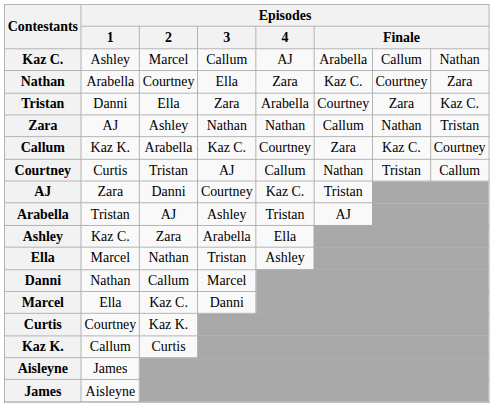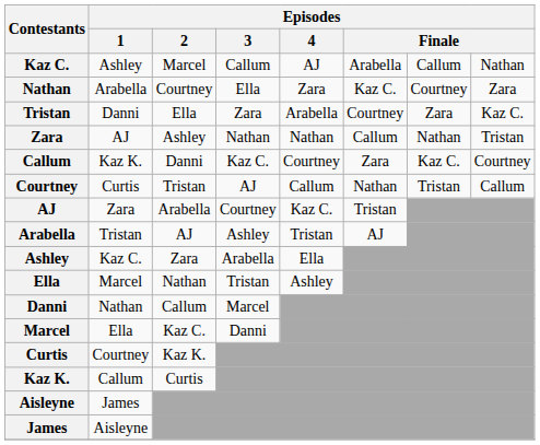row 7 | Episodes / 2: Arabella -> Danni
row 9 | Episodes / 2: Danni -> Arabella
